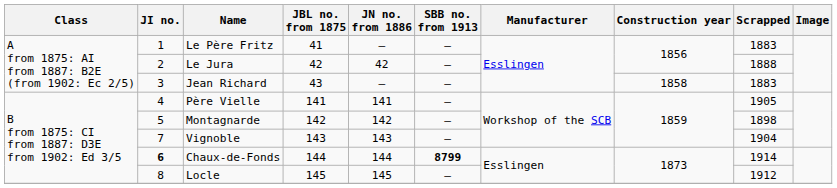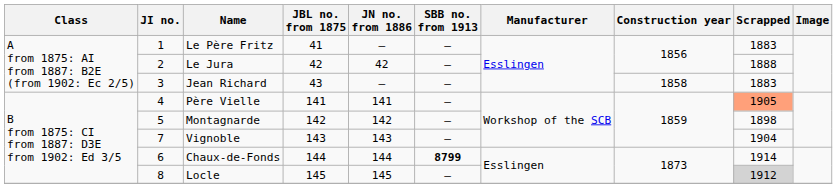Père Vielle | Scrapped: no background -> lightsalmon background
Chaux-de-Fonds | JI no.: bold -> normal
Locle | Scrapped: no background -> lightgrey background
